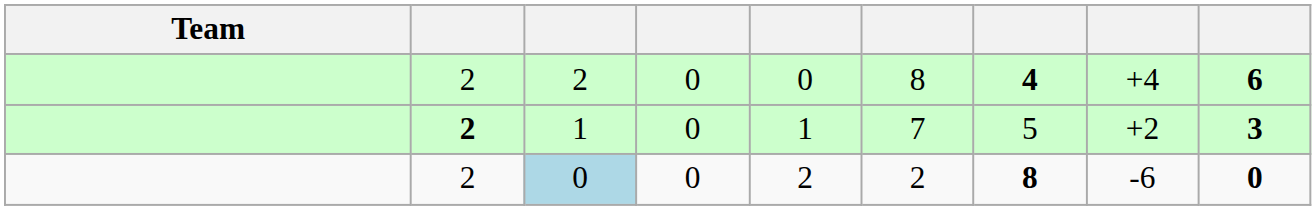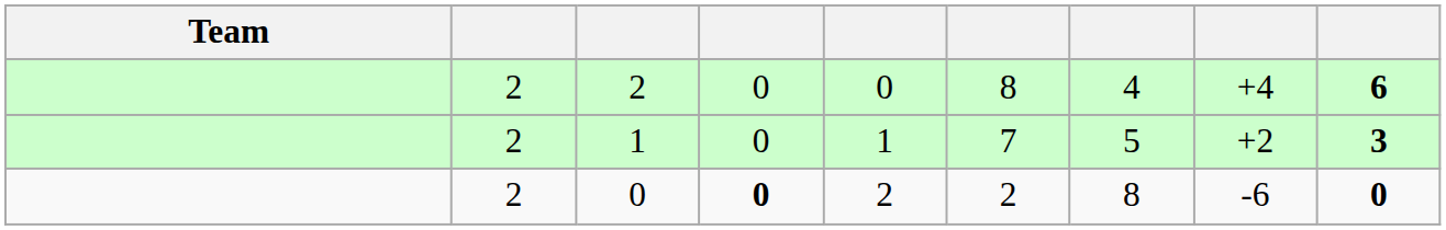row 2 | column 7: bold -> normal
row 3 | column 2: bold -> normal
row 4 | column 3: lightblue background -> no background
row 4 | column 4: normal -> bold
row 4 | column 7: bold -> normal
